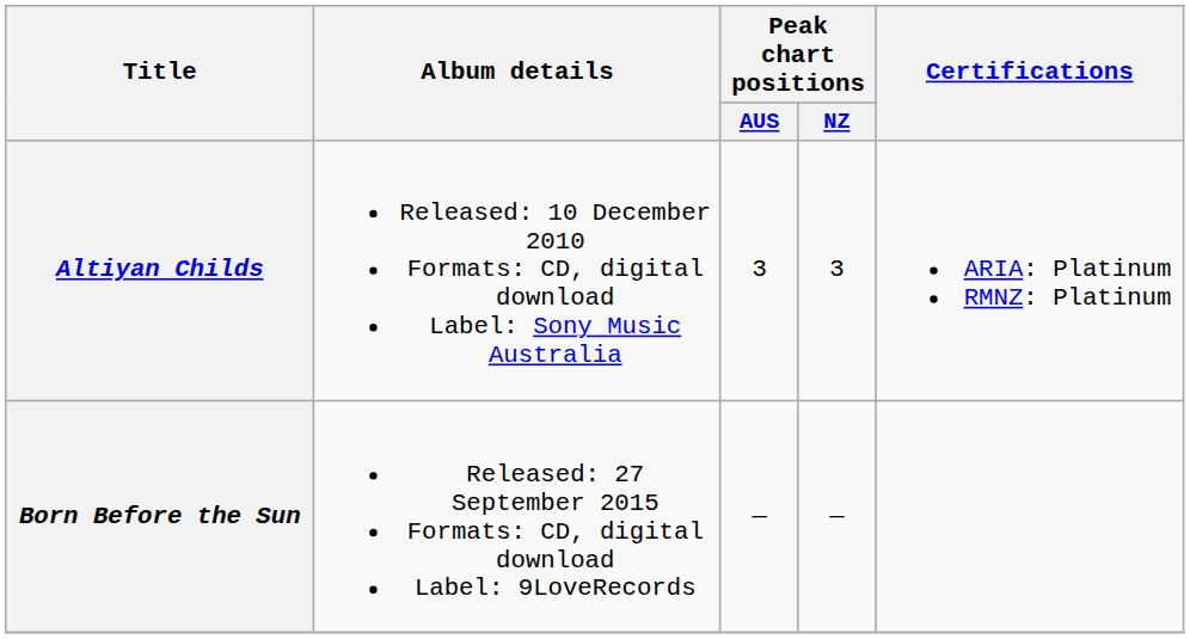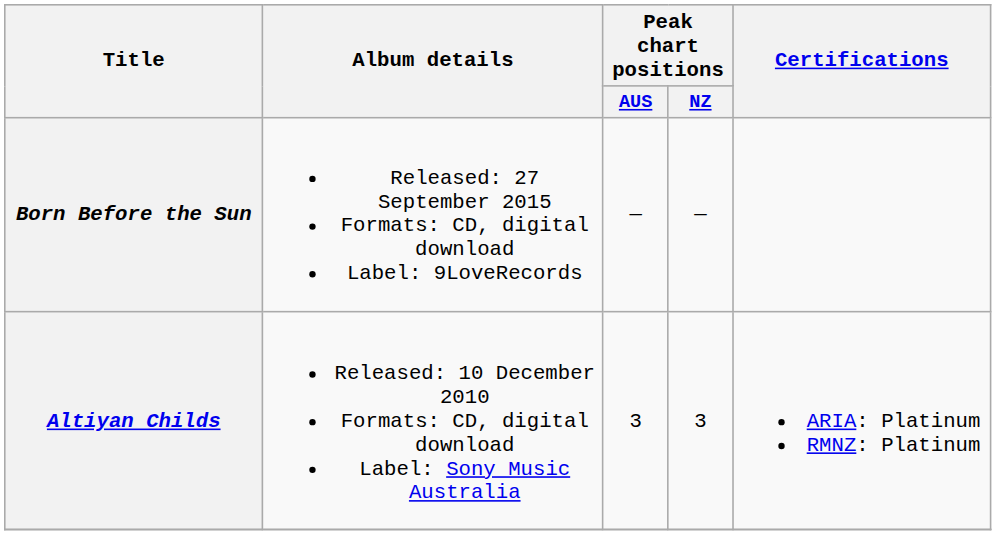rows swapped: Altiyan Childs <-> Born Before the Sun
